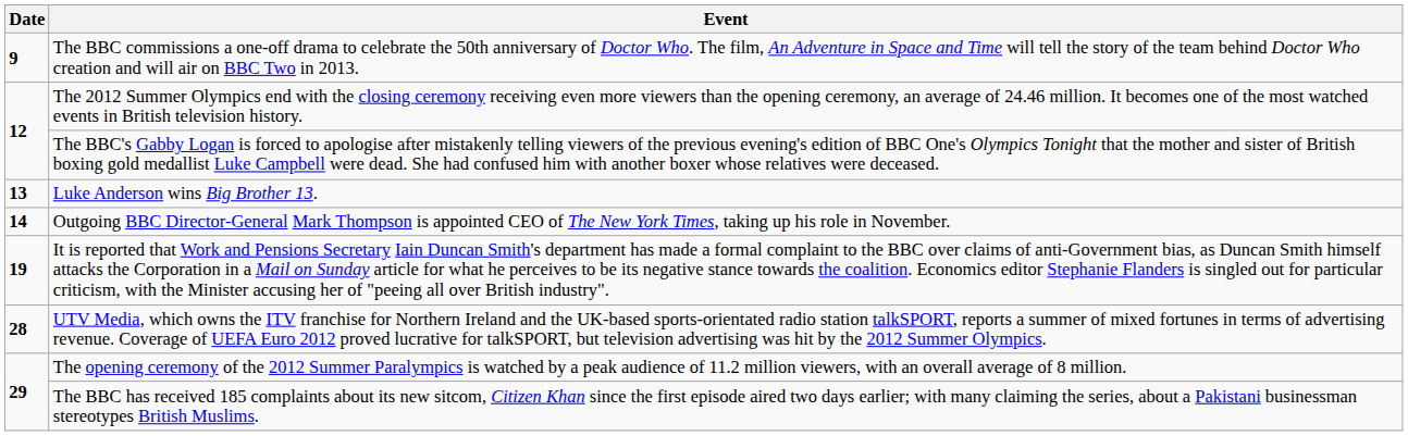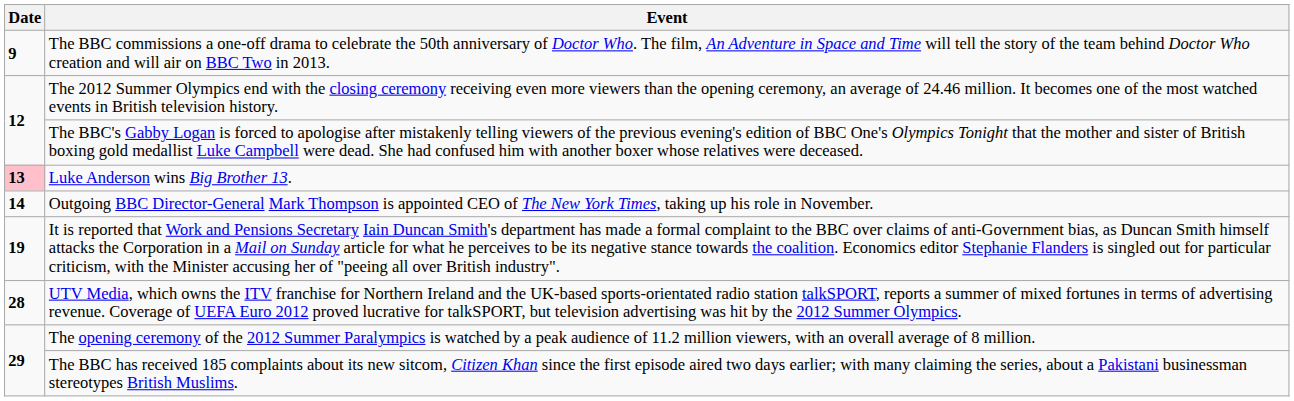Luke Anderson wins Big Brother 13. | Date: no background -> pink background
